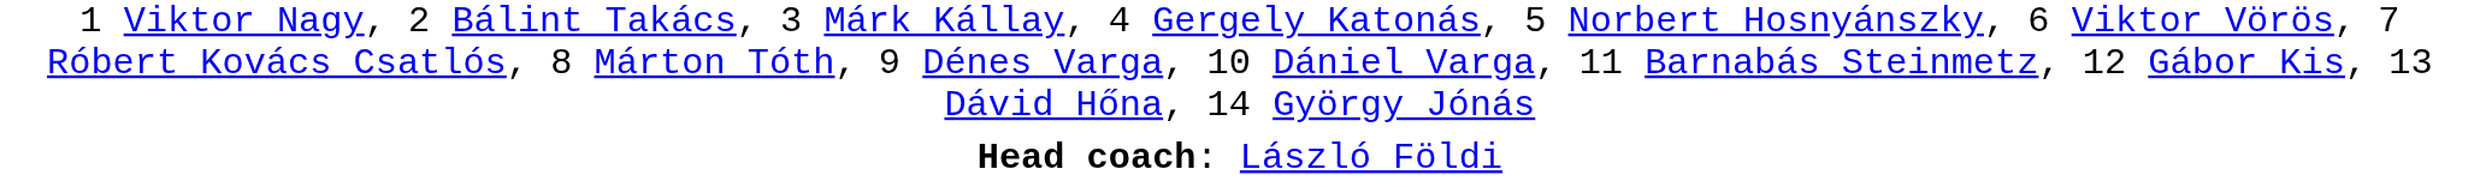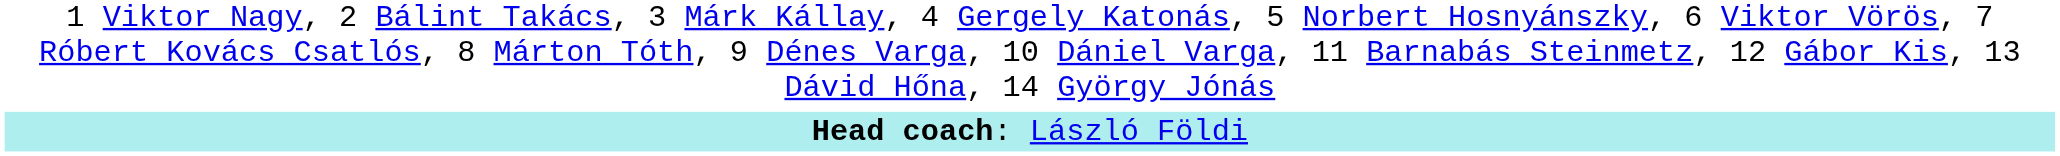row 2 | column 1: no background -> paleturquoise background
